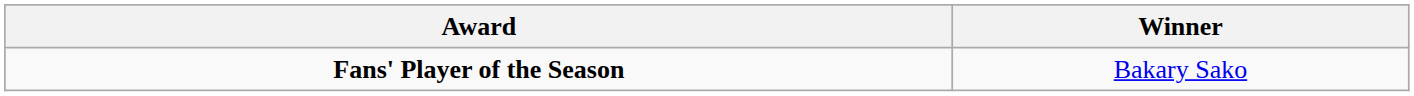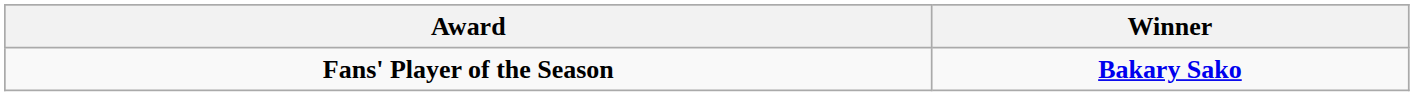Fans' Player of the Season | Winner: normal -> bold
